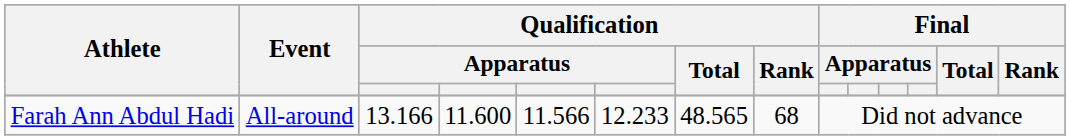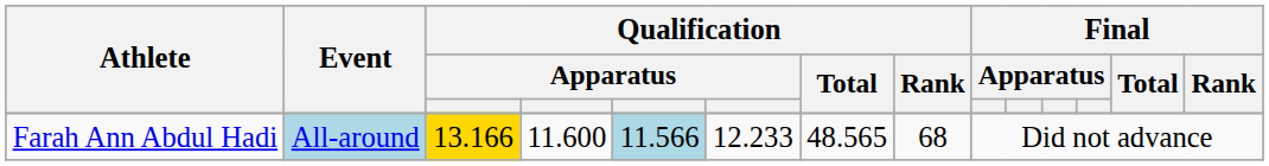row 4 | Event: no background -> lightblue background
row 4 | column 3: no background -> gold background
row 4 | column 5: no background -> lightblue background
